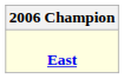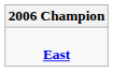row 2 | column 1: lightyellow background -> no background
